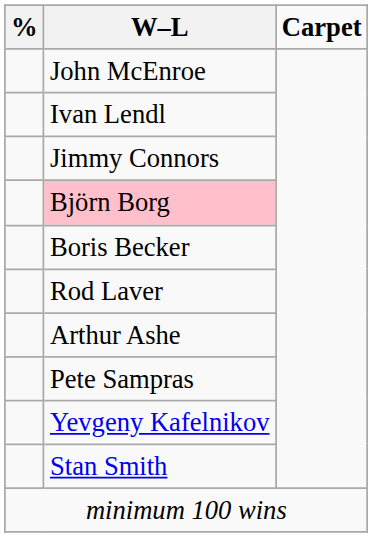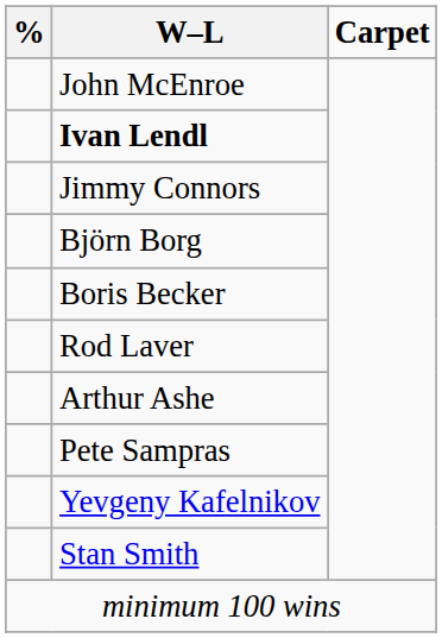Ivan Lendl | W–L: normal -> bold
Björn Borg | W–L: pink background -> no background
